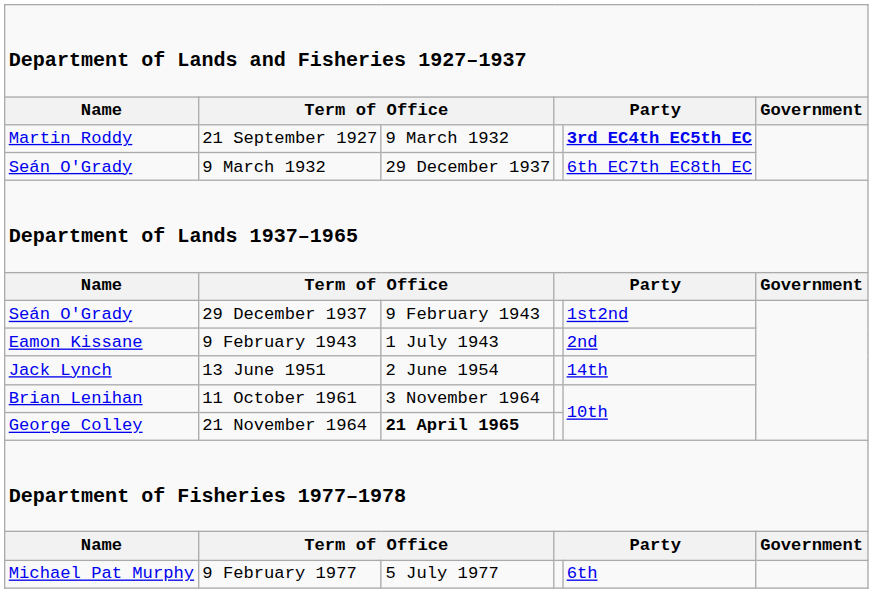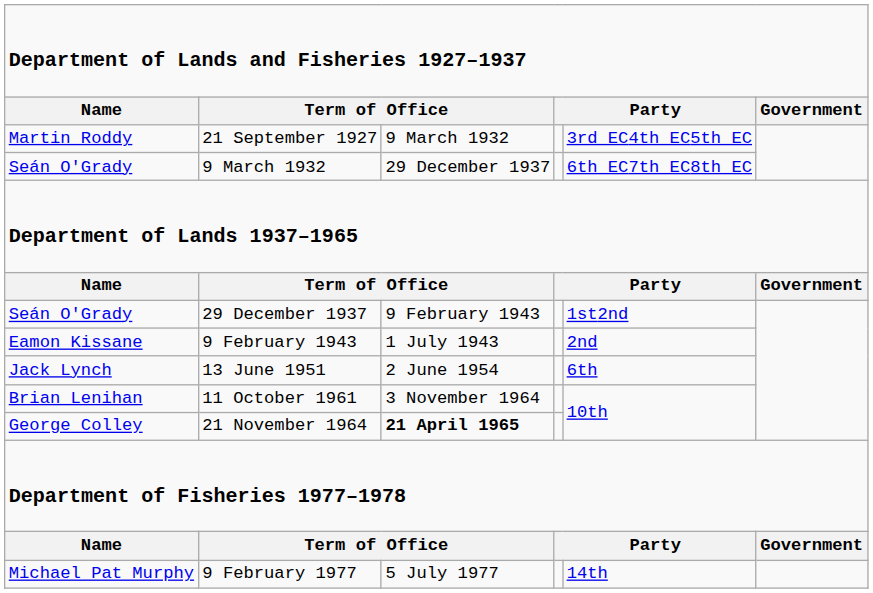21 September 1927 | column 5: bold -> normal
13 June 1951 | column 5: 14th -> 6th
9 February 1977 | column 5: 6th -> 14th
